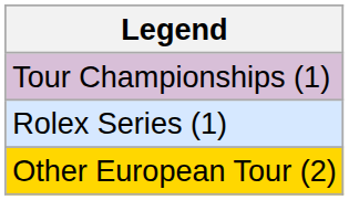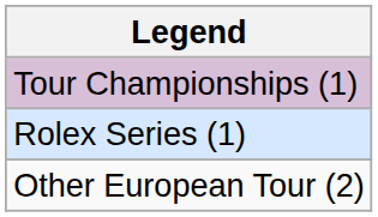row 4 | column 1: gold background -> no background
